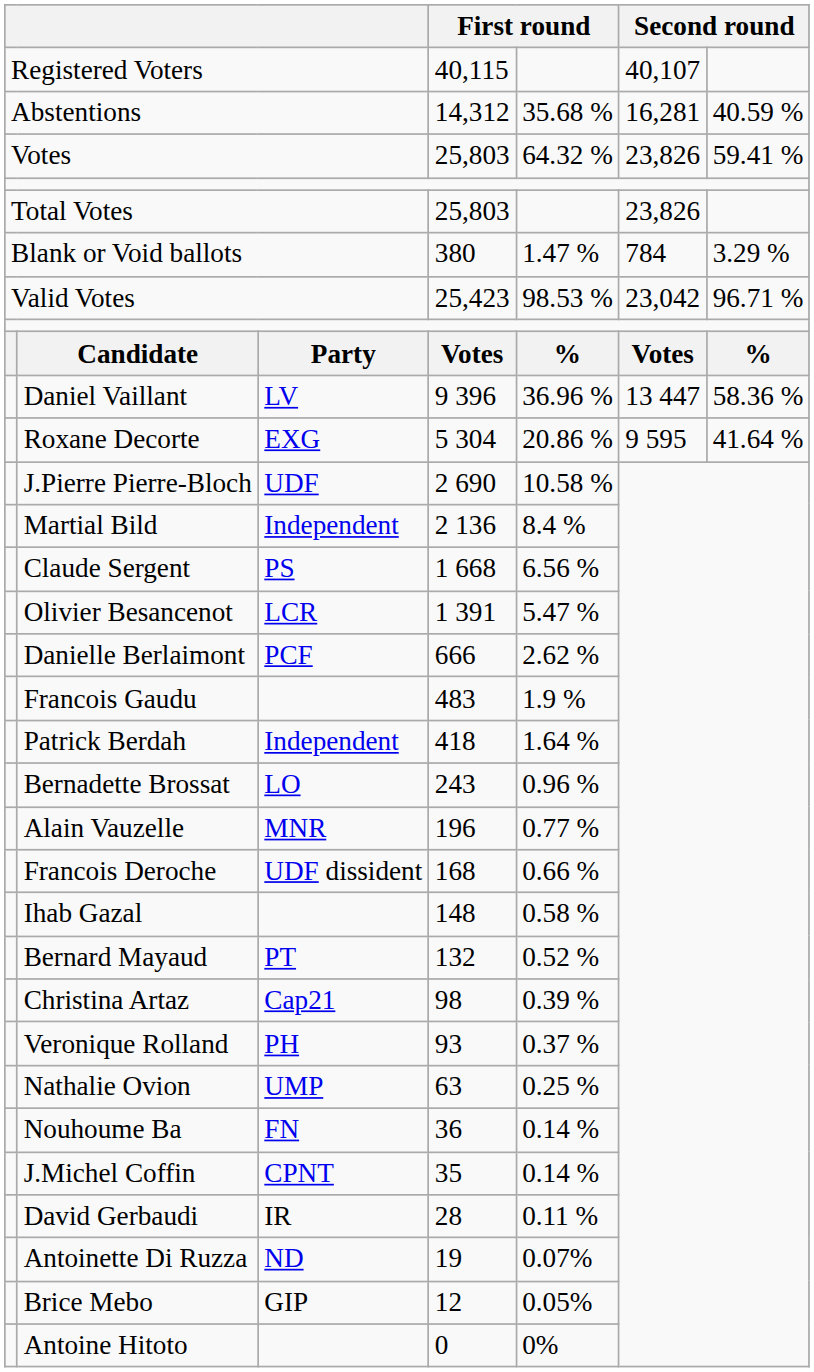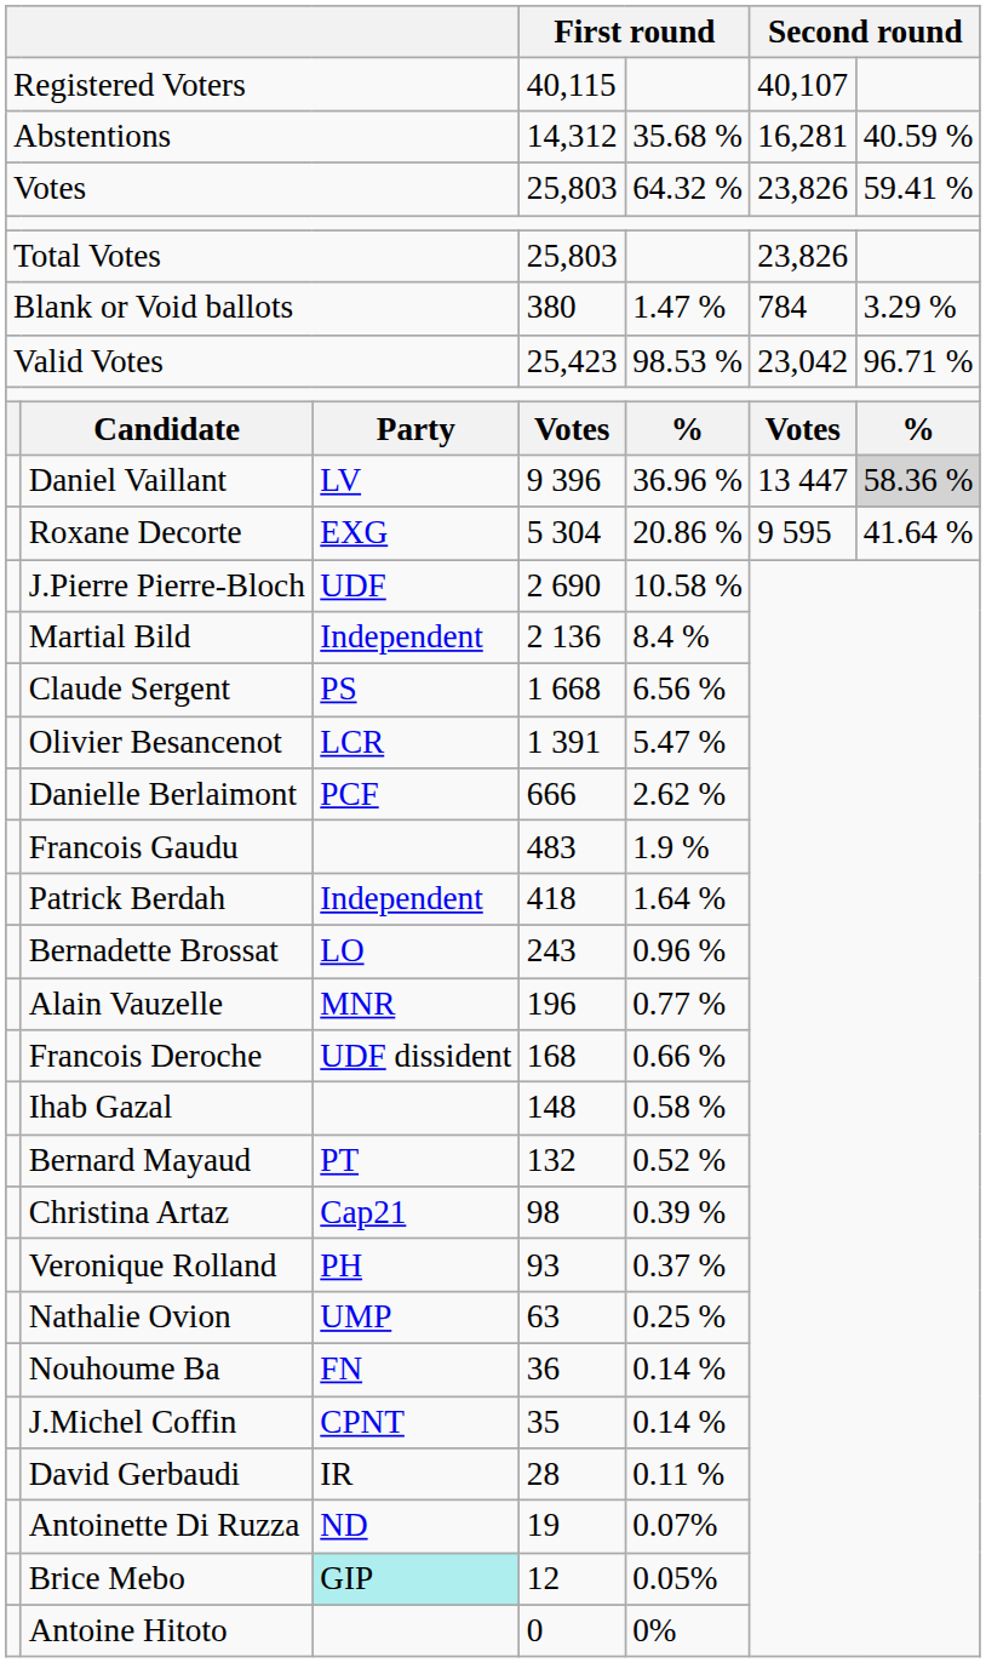Daniel Vaillant | column 7: no background -> lightgrey background
Brice Mebo | column 3: no background -> paleturquoise background
